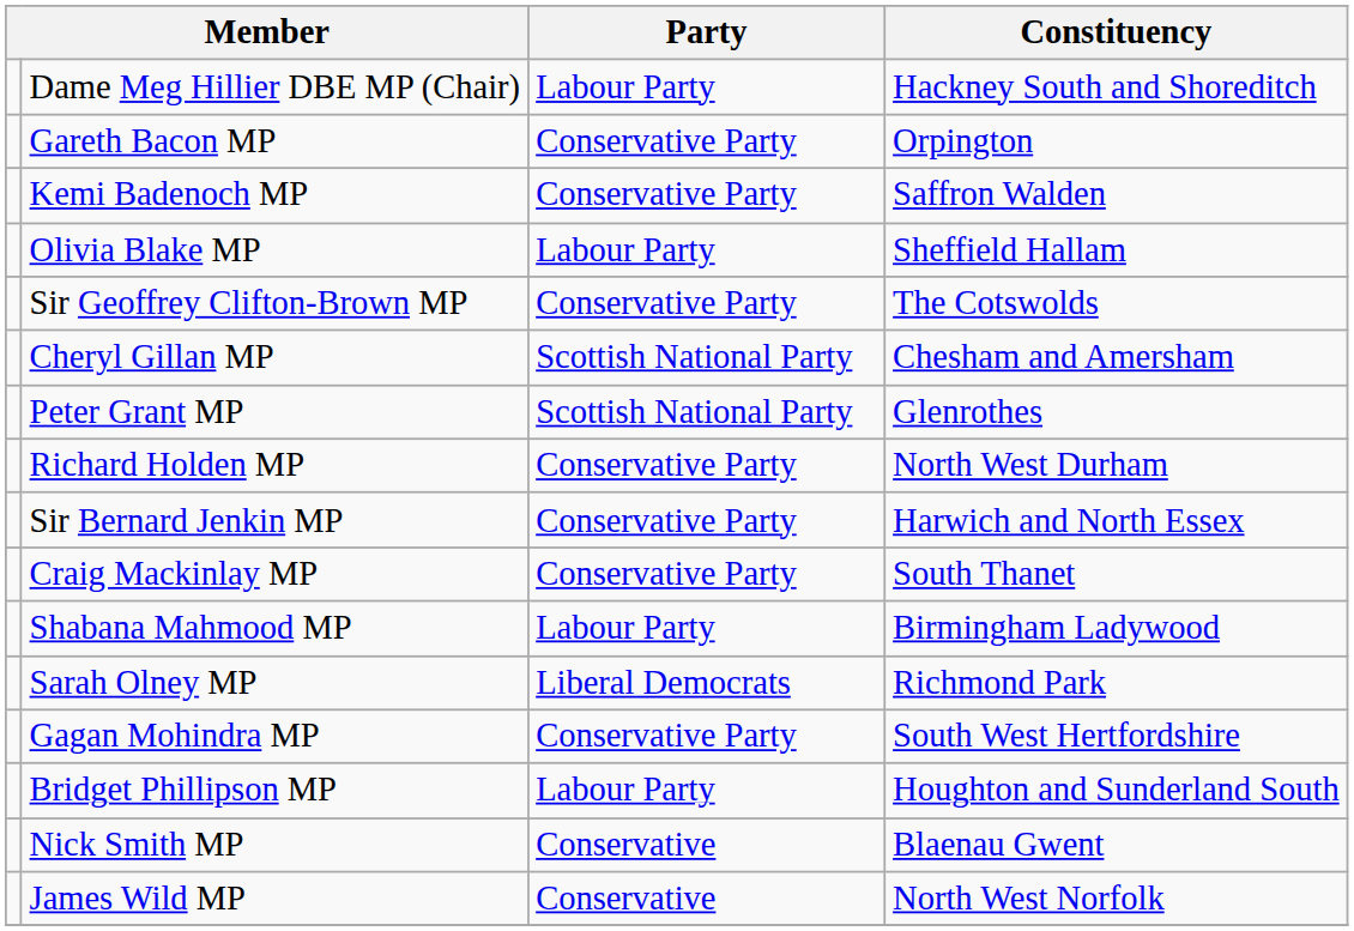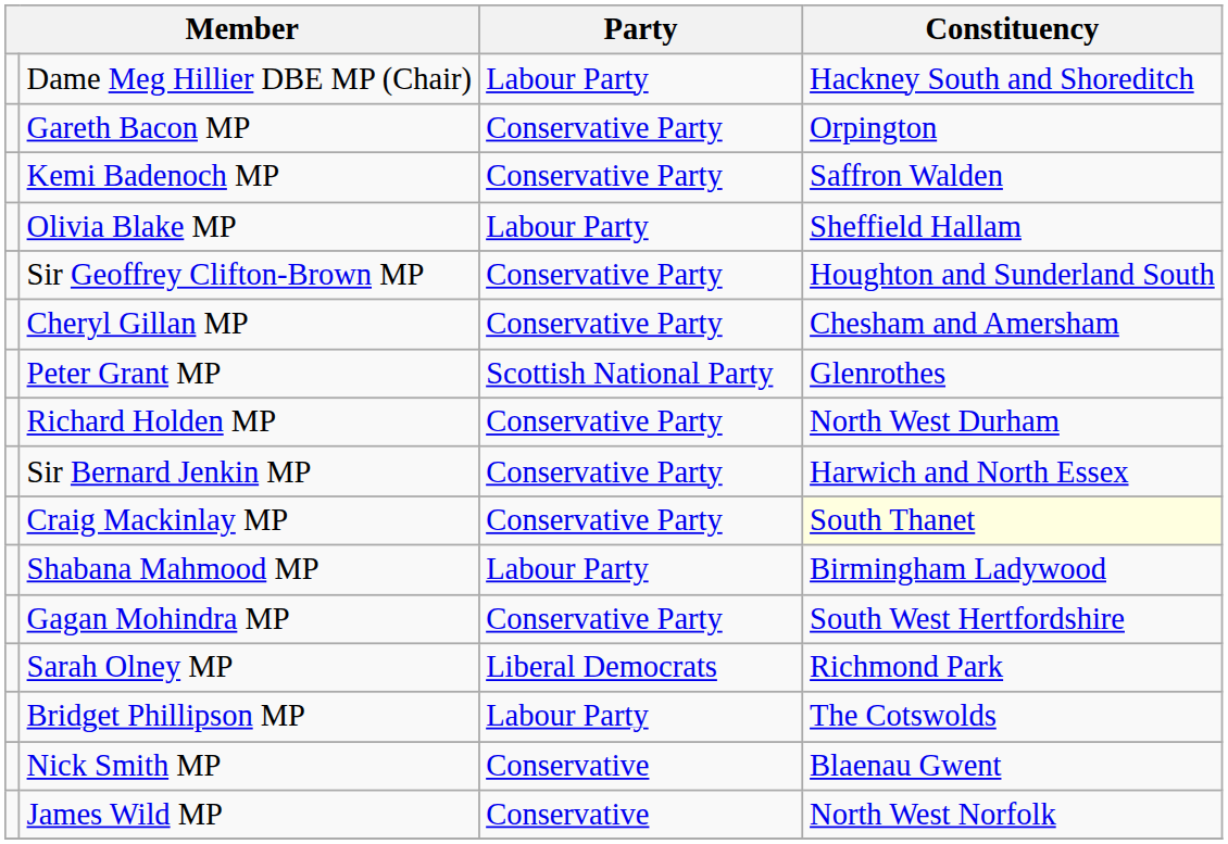Sir Geoffrey Clifton-Brown MP | Constituency: The Cotswolds -> Houghton and Sunderland South
Cheryl Gillan MP | Party: Scottish National Party -> Conservative Party
Craig Mackinlay MP | Constituency: no background -> lightyellow background
rows swapped: Gagan Mohindra MP <-> Sarah Olney MP
Bridget Phillipson MP | Constituency: Houghton and Sunderland South -> The Cotswolds
